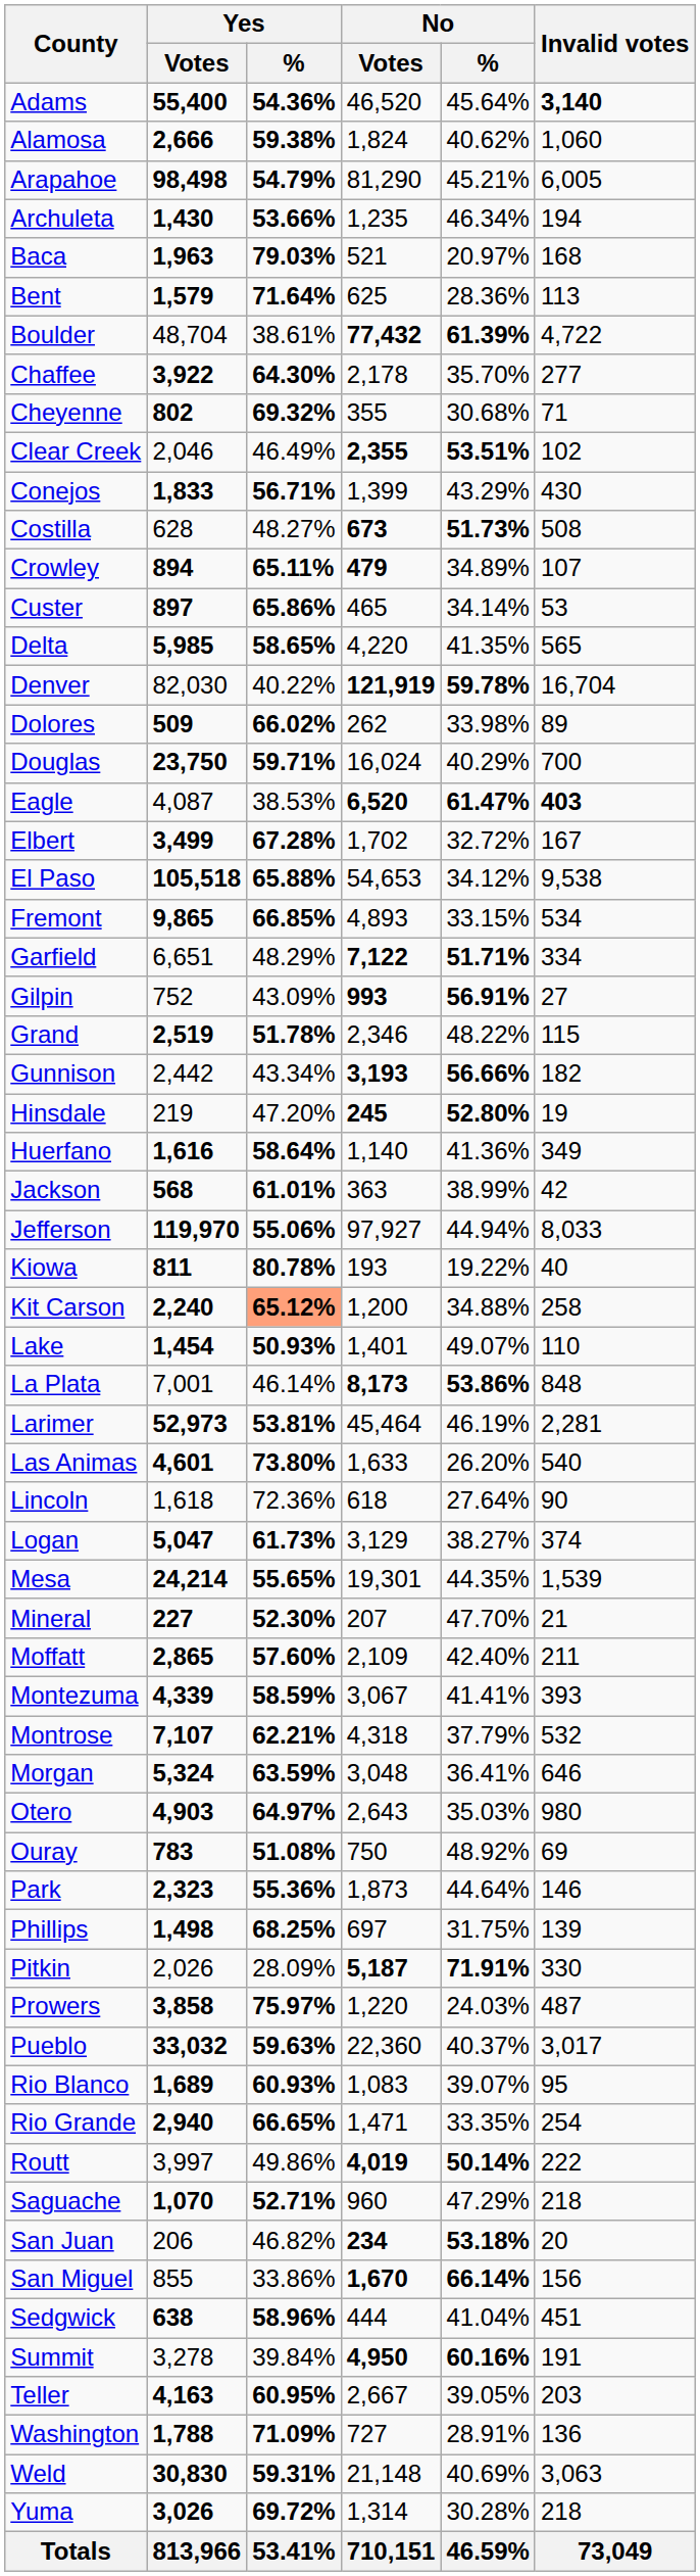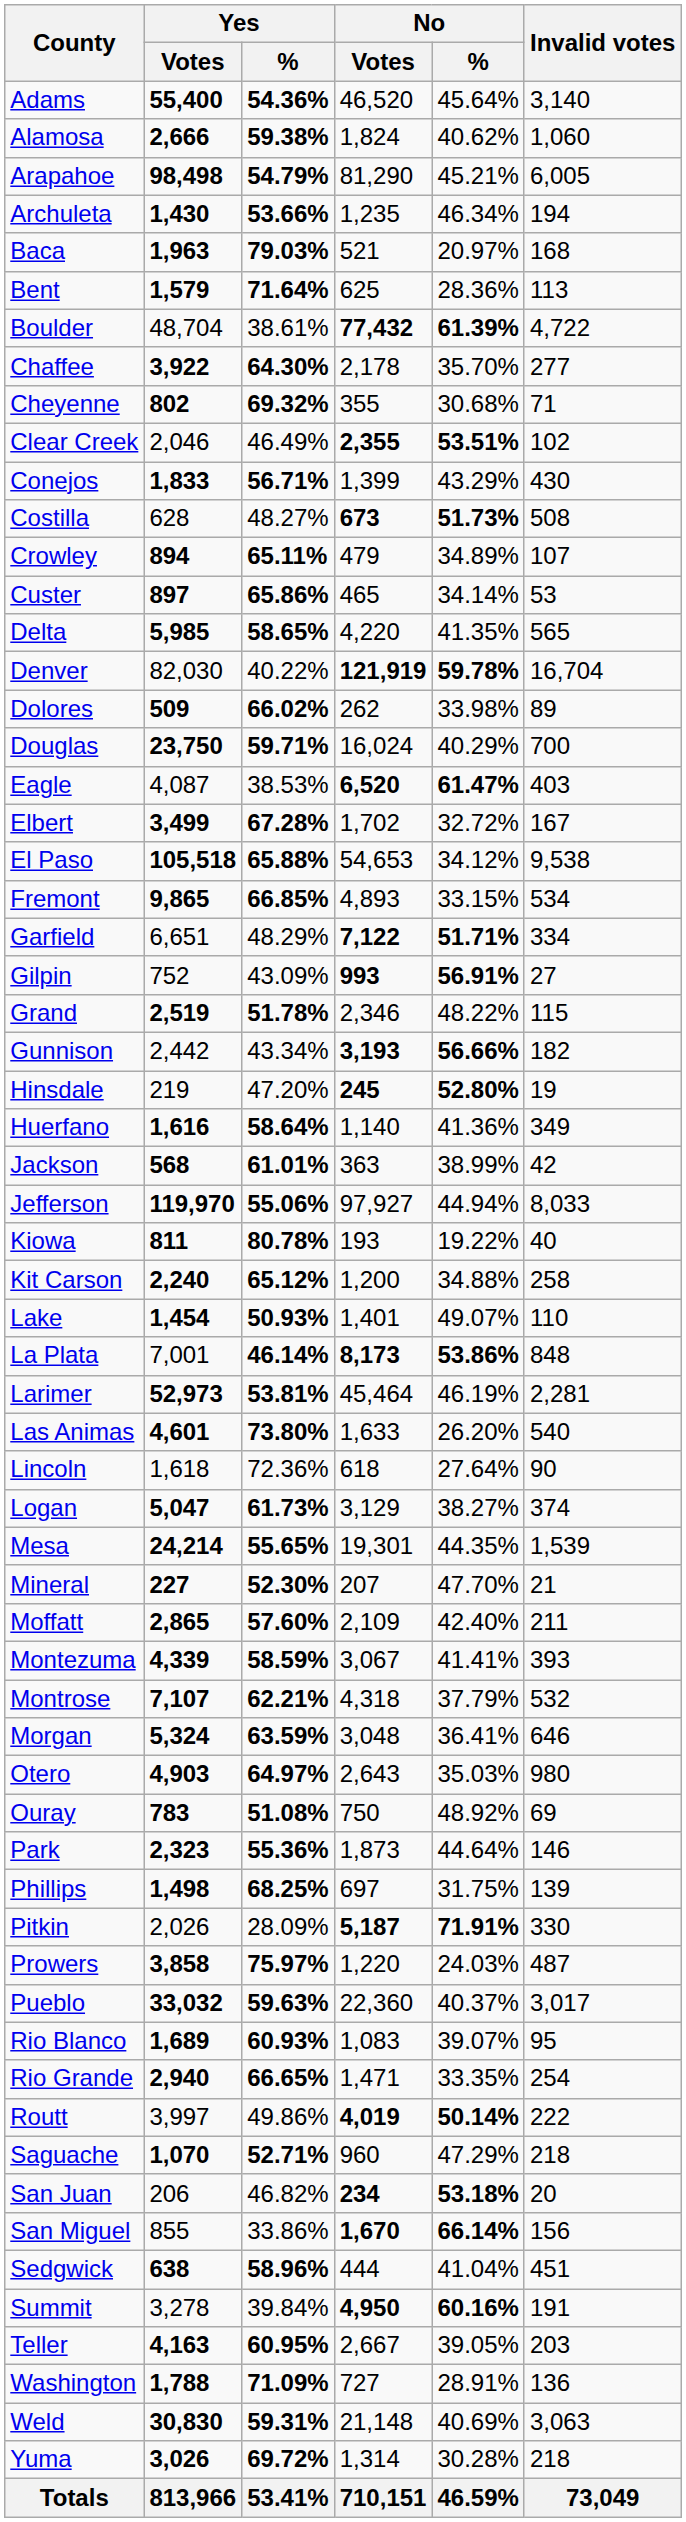Adams | Invalid votes: bold -> normal
Crowley | No / Votes: bold -> normal
Eagle | Invalid votes: bold -> normal
Kit Carson | Yes / %: lightsalmon background -> no background
La Plata | Yes / %: normal -> bold
